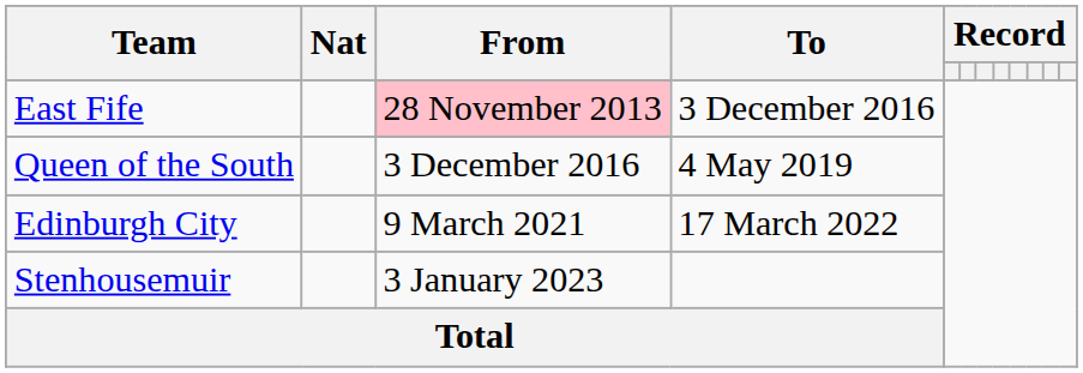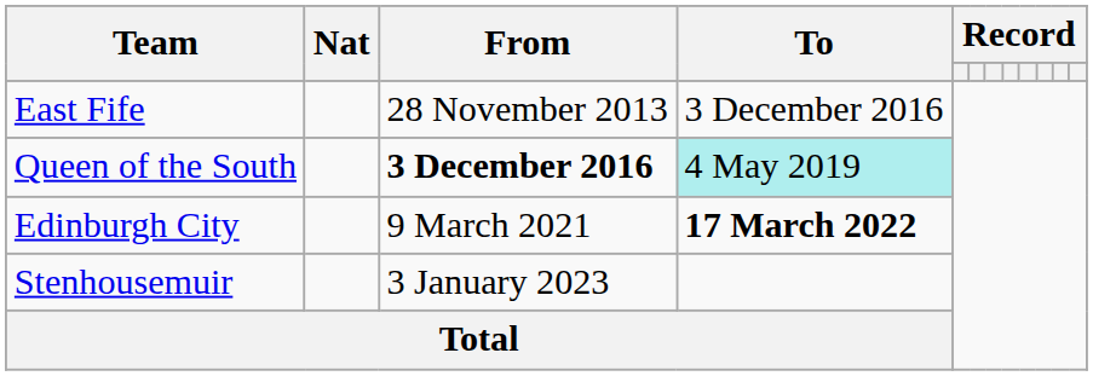East Fife | From: pink background -> no background
Queen of the South | From: normal -> bold
Queen of the South | To: no background -> paleturquoise background
Edinburgh City | To: normal -> bold
